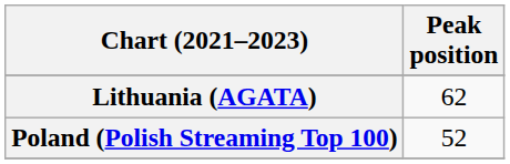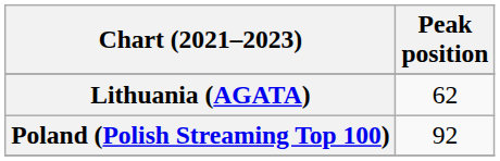Poland (Polish Streaming Top 100) | Peak position: 52 -> 92
